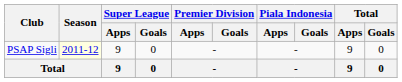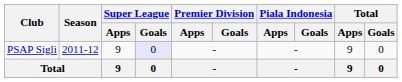PSAP Sigli | Season: lightyellow background -> no background
PSAP Sigli | Super League / Goals: no background -> lavender background
